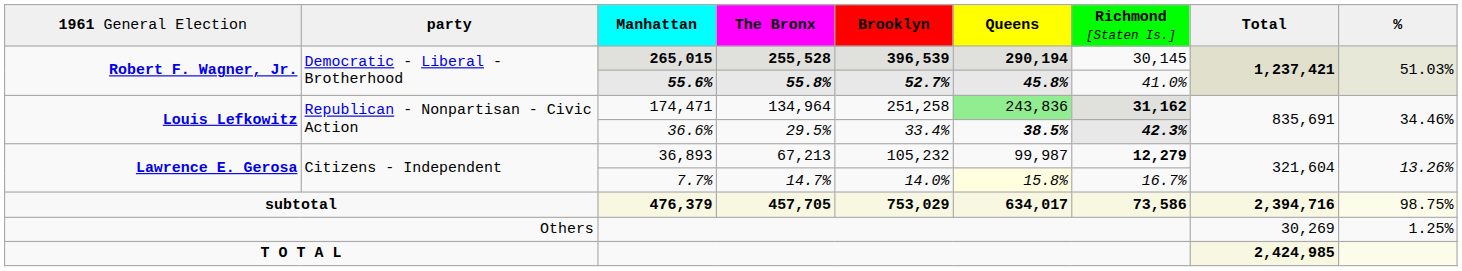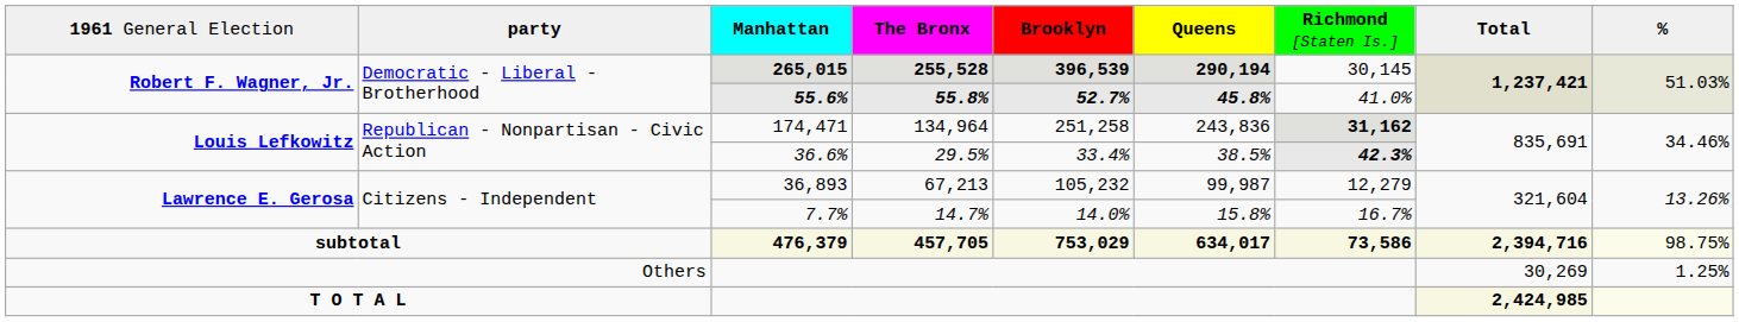174,471 | column 6: lightgreen background -> no background
36.6% | column 6: bold -> normal
36,893 | column 7: bold -> normal
7.7% | column 6: lightyellow background -> no background
